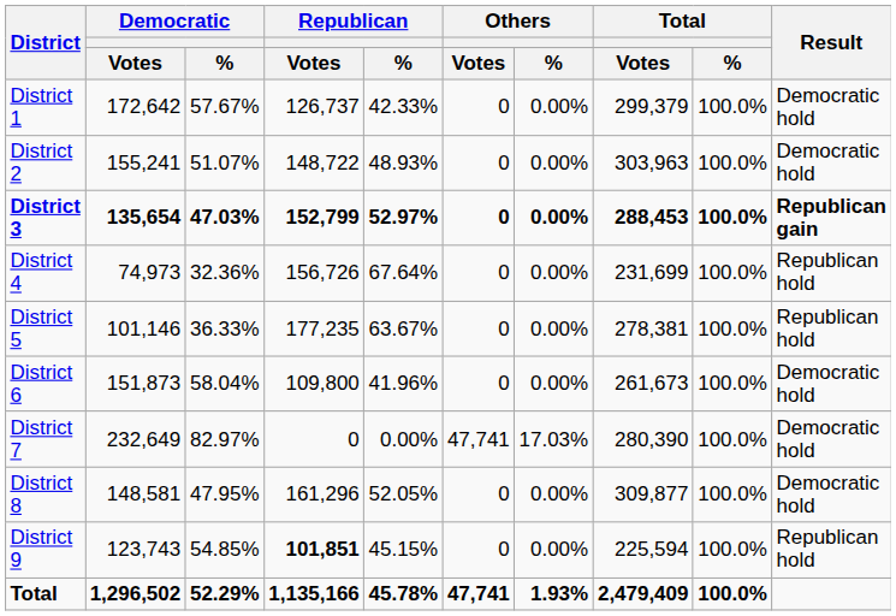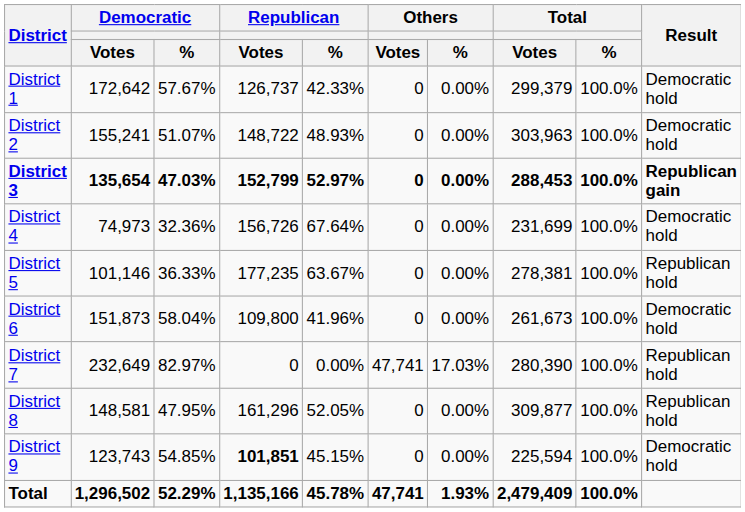District 4 | Result: Republican hold -> Democratic hold
District 7 | Result: Democratic hold -> Republican hold
District 8 | Result: Democratic hold -> Republican hold
District 9 | Result: Republican hold -> Democratic hold
